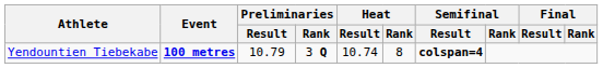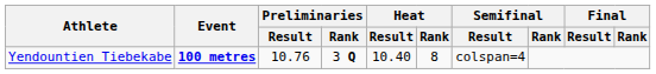Yendountien Tiebekabe | Preliminaries / Result: 10.79 -> 10.76
Yendountien Tiebekabe | Heat / Result: 10.74 -> 10.40
Yendountien Tiebekabe | Semifinal / Result: bold -> normal
